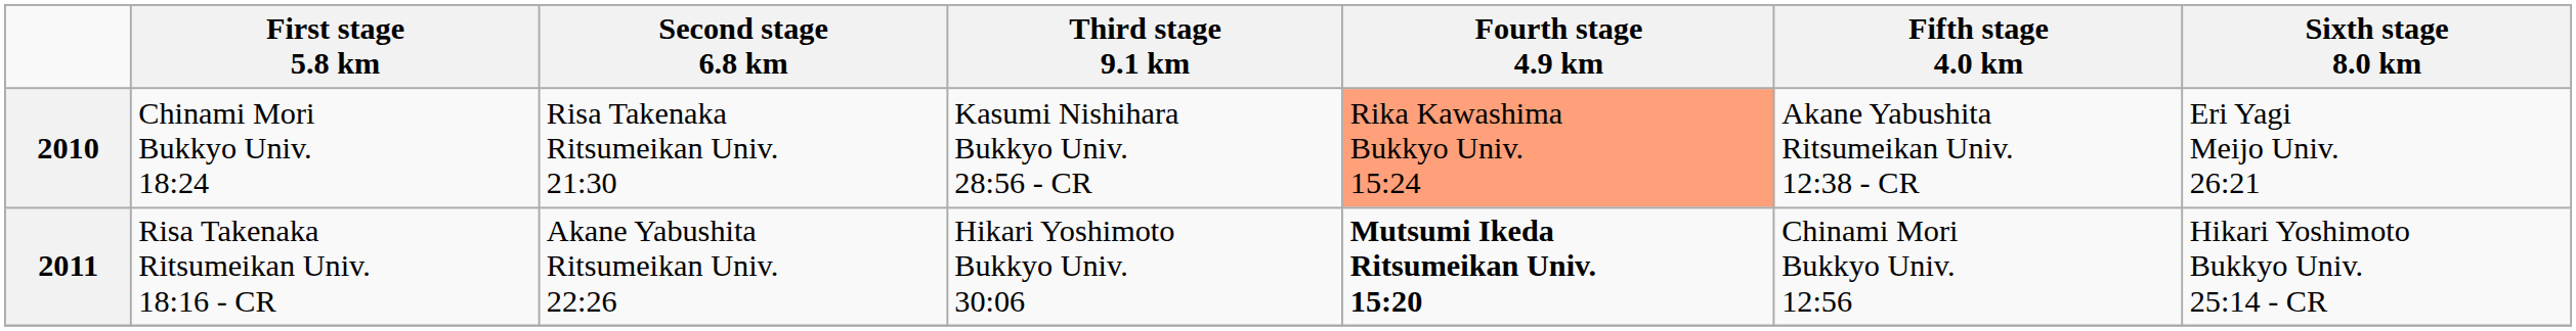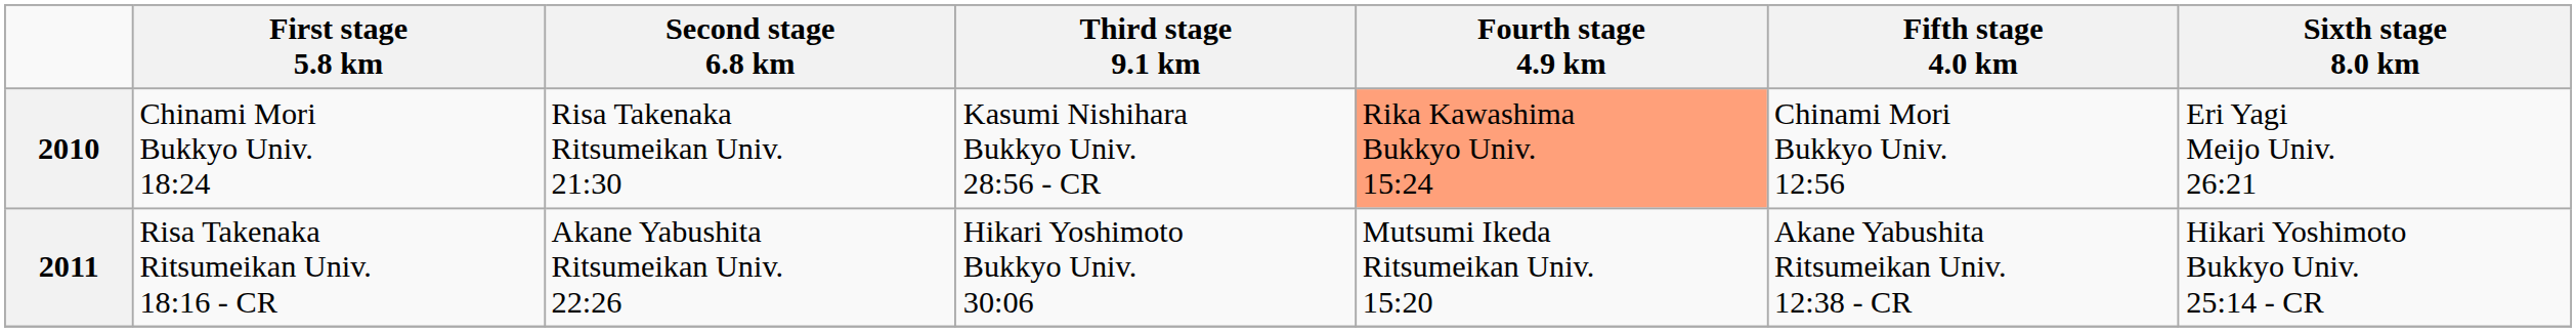2010 | Fifth stage 4.0 km: Akane Yabushita Ritsumeikan Univ. 12:38 - CR -> Chinami Mori Bukkyo Univ. 12:56
2011 | Fourth stage 4.9 km: bold -> normal
2011 | Fifth stage 4.0 km: Chinami Mori Bukkyo Univ. 12:56 -> Akane Yabushita Ritsumeikan Univ. 12:38 - CR
